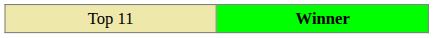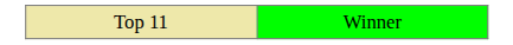Top 11 | column 2: bold -> normal
